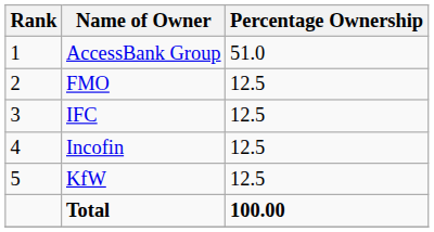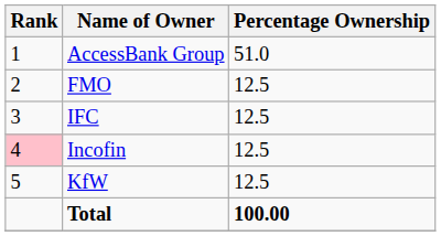Incofin | Rank: no background -> pink background
